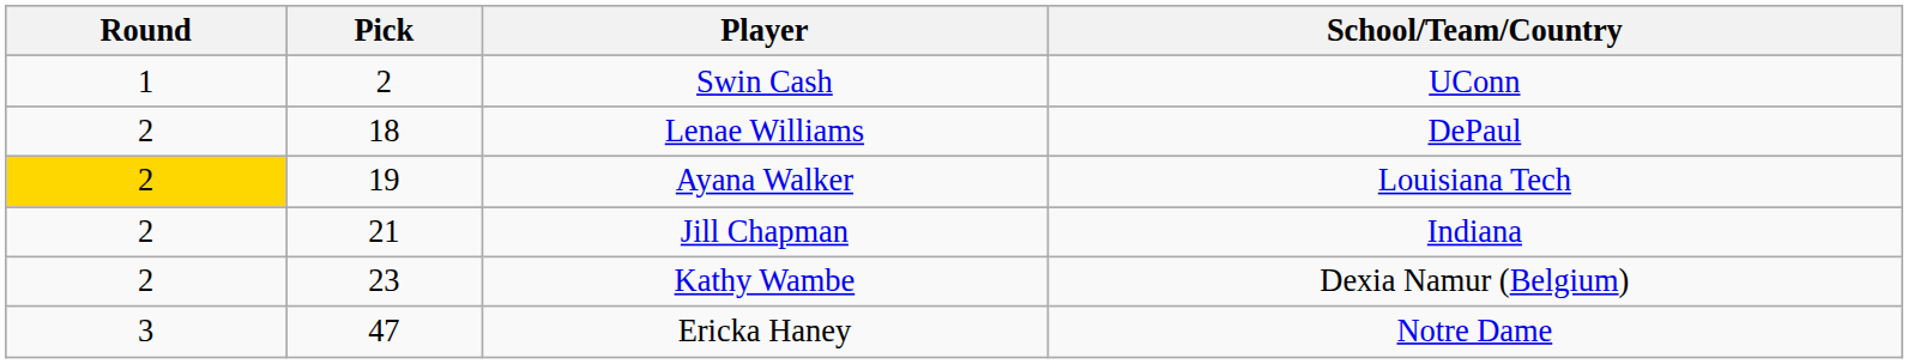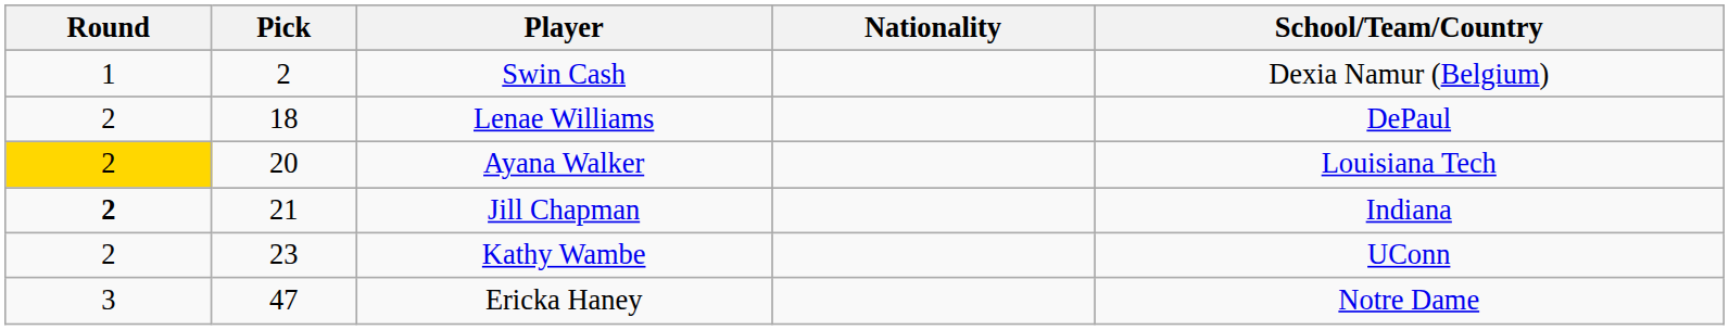+ column: Nationality
Swin Cash | School/Team/Country: UConn -> Dexia Namur (Belgium)
Ayana Walker | Pick: 19 -> 20
Jill Chapman | Round: normal -> bold
Kathy Wambe | School/Team/Country: Dexia Namur (Belgium) -> UConn
